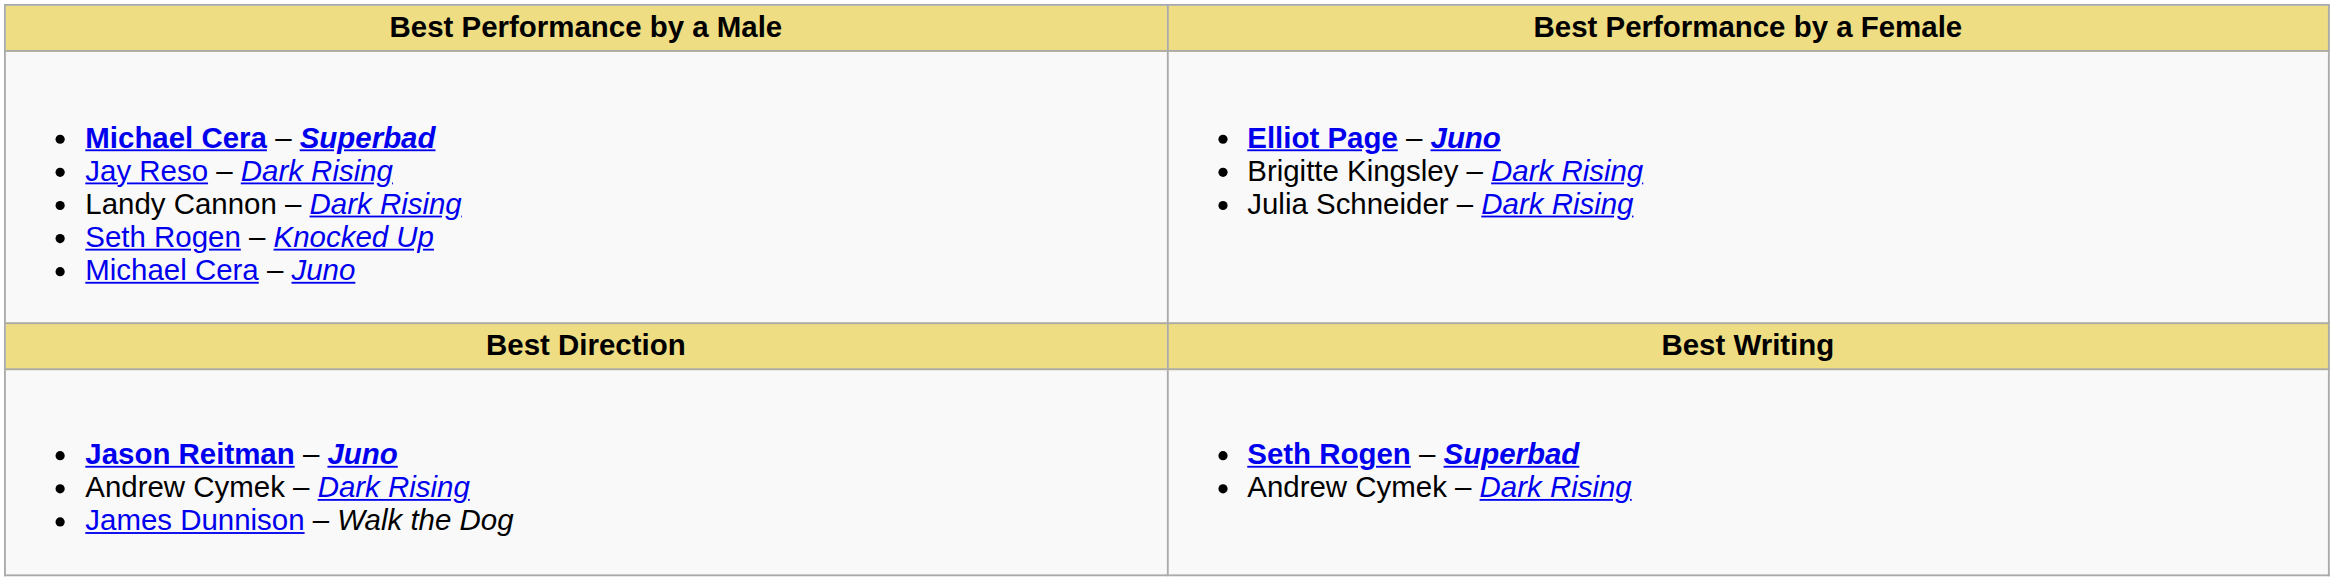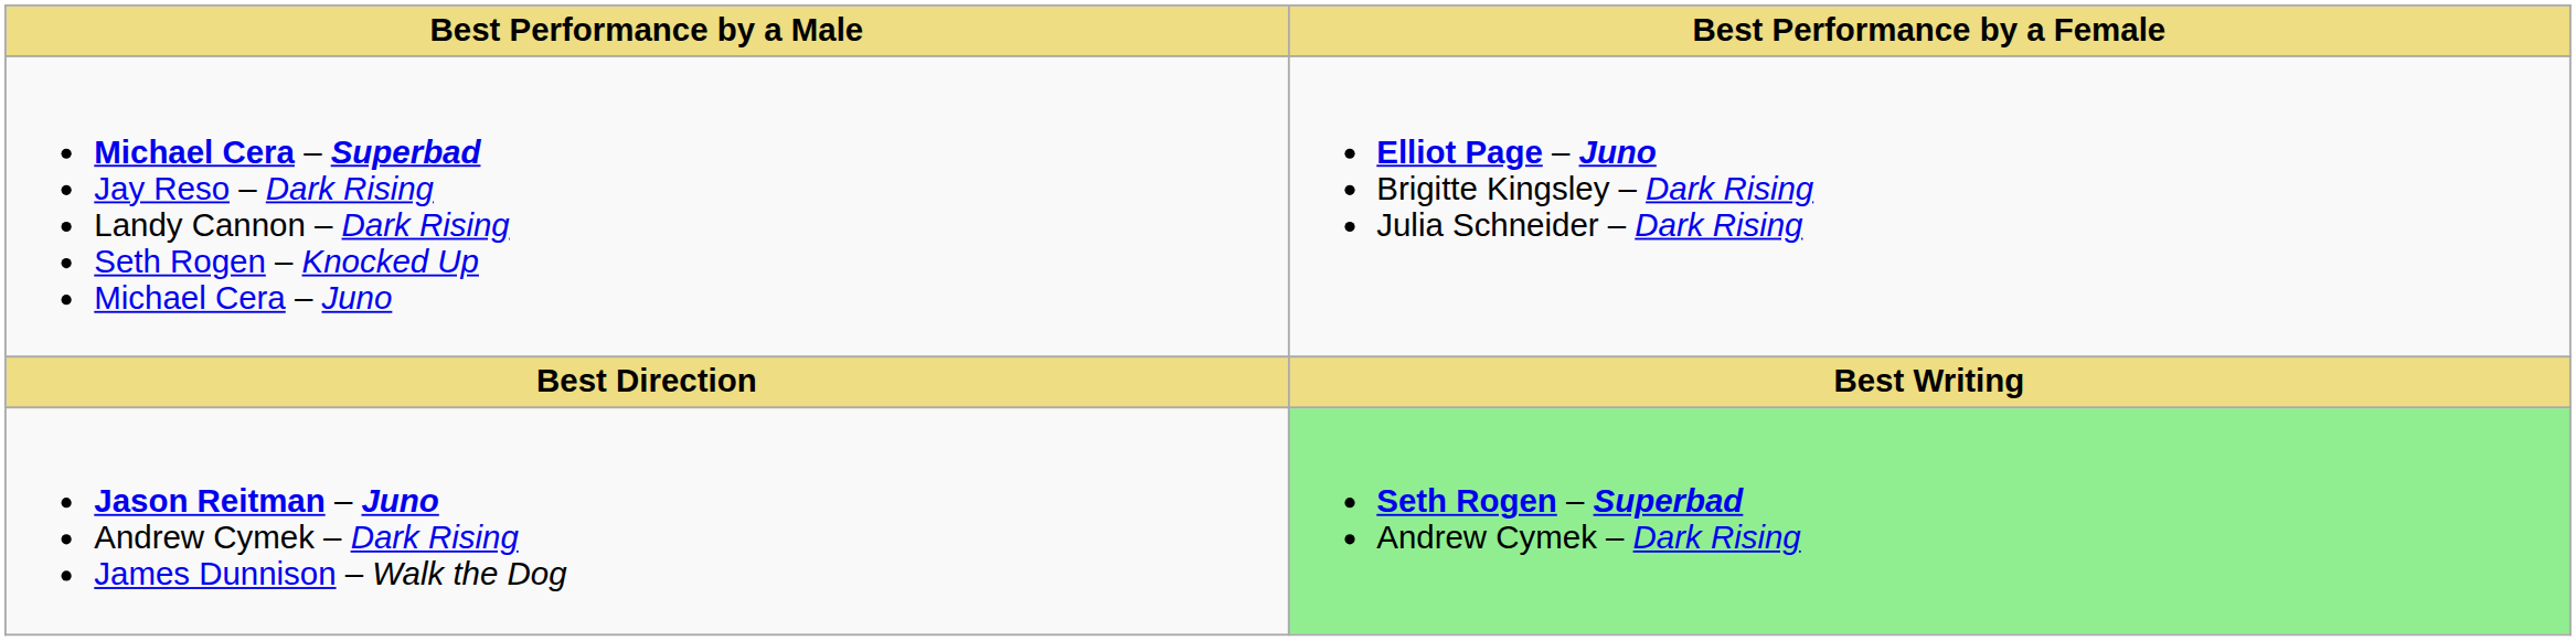row 4 | Best Performance by a Female: no background -> lightgreen background
